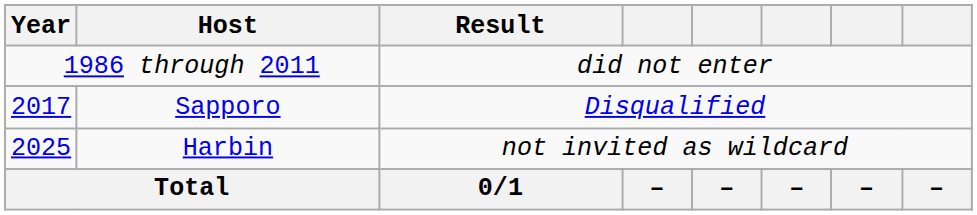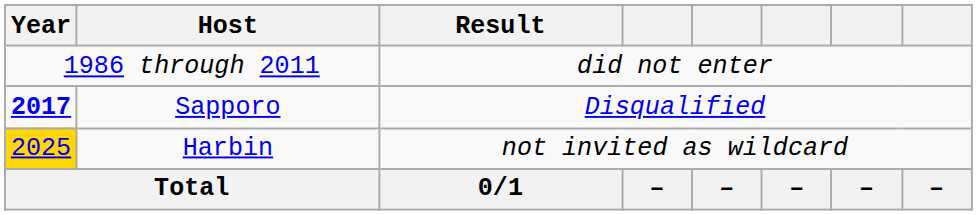Sapporo | Year: normal -> bold
Harbin | Year: no background -> gold background
